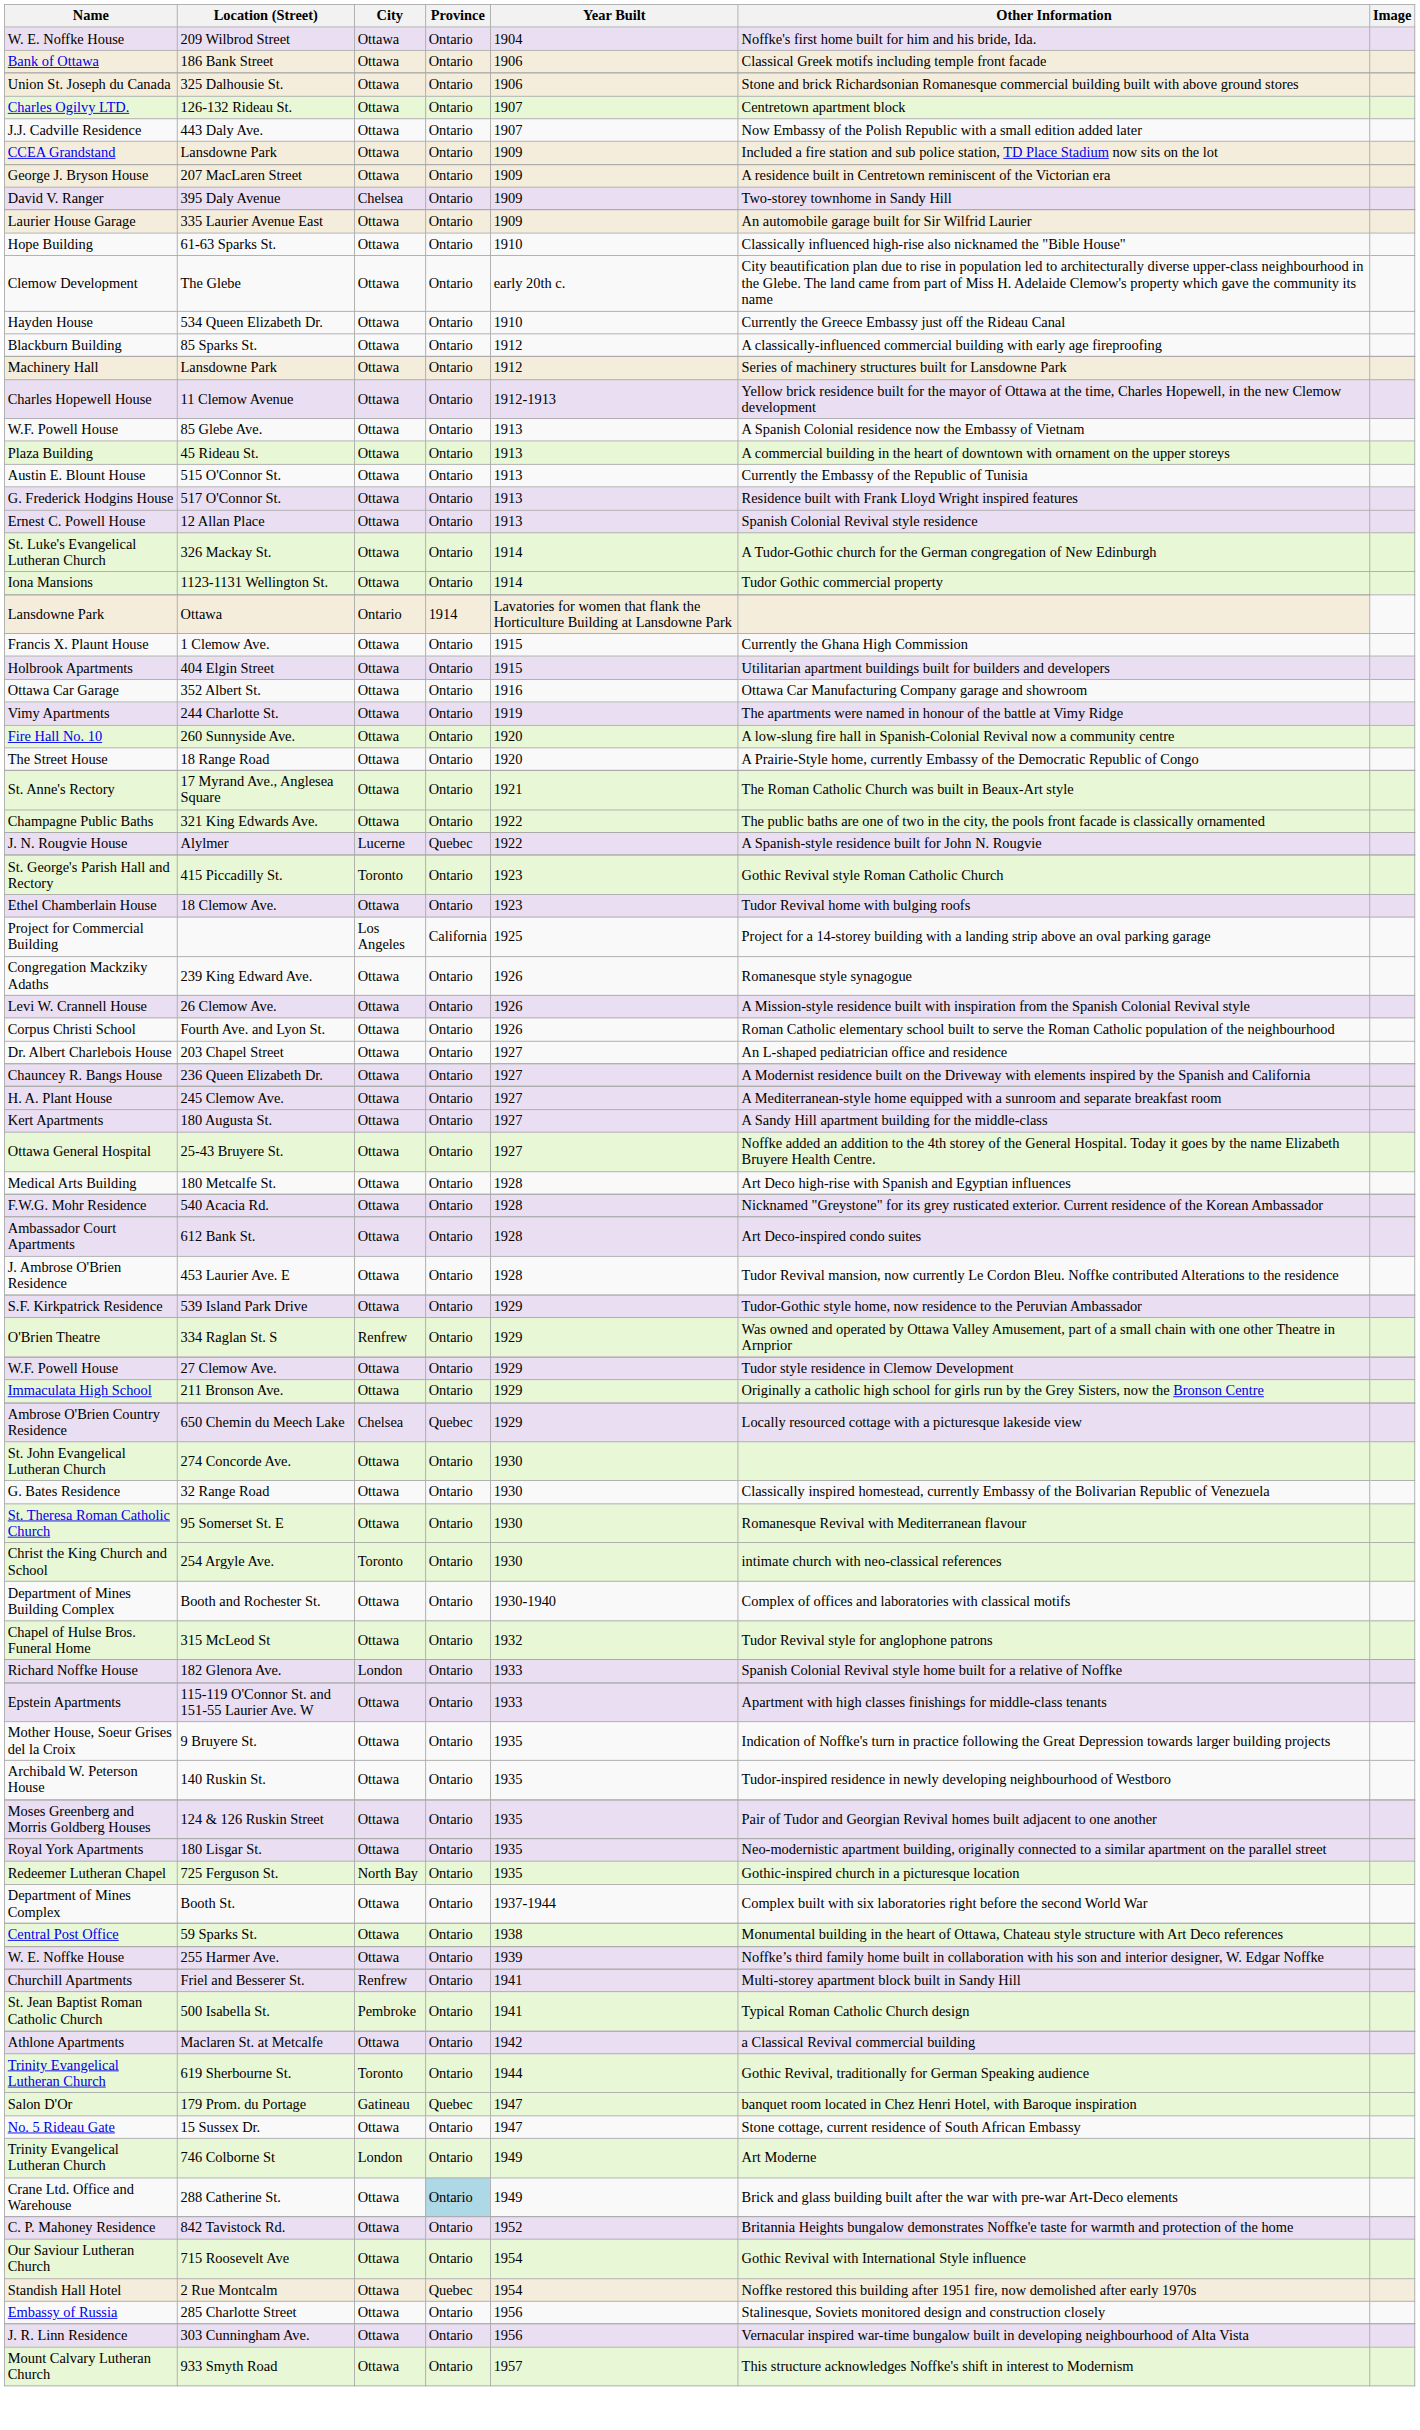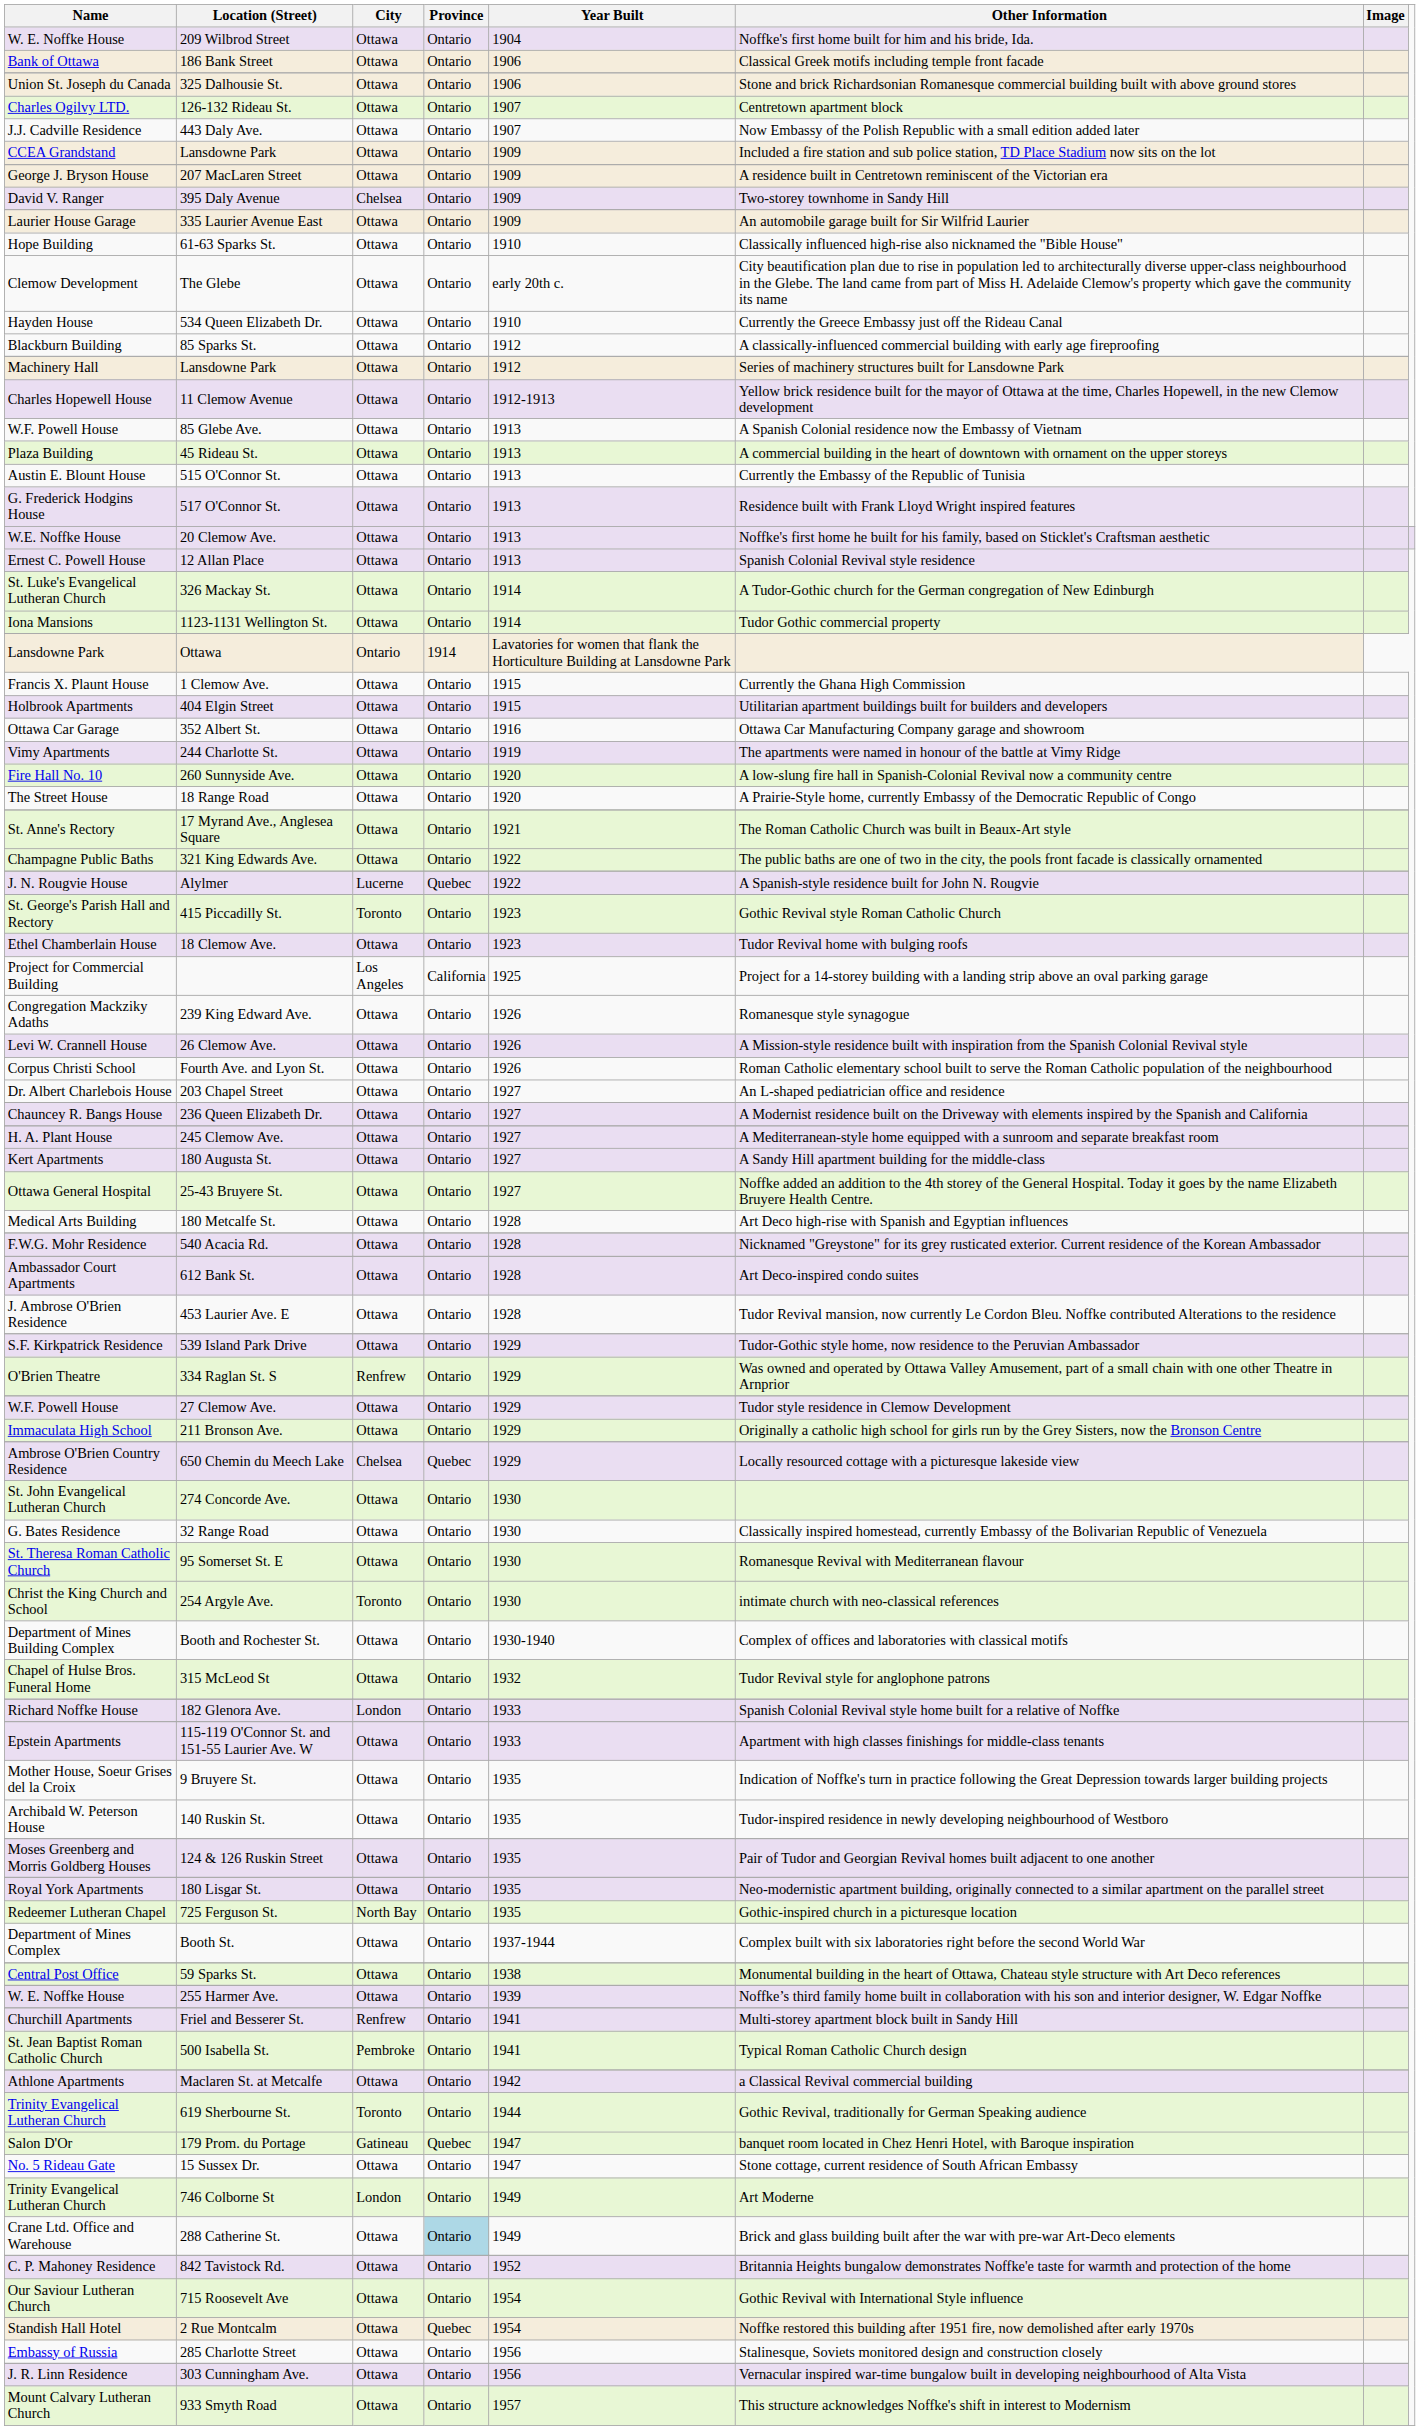+ row: W.E. Noffke House | 20 Clemow Ave. | Ottawa | Ontario | 1913 | Noffke's first home he built for his family, based on Sticklet's Craftsman aesthetic
